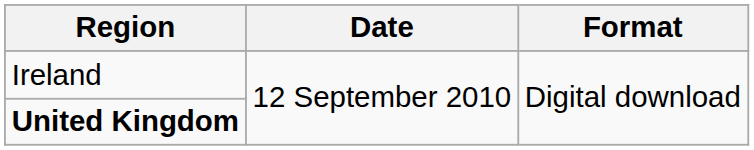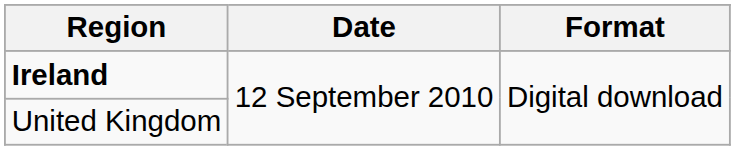Ireland | Region: normal -> bold
United Kingdom | Region: bold -> normal
